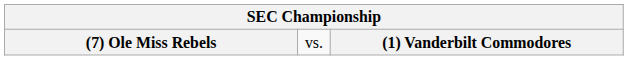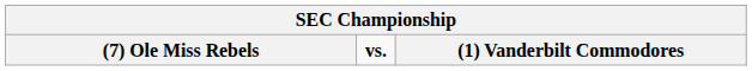(7) Ole Miss Rebels | column 2: normal -> bold
